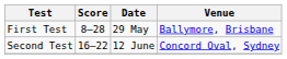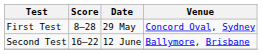First Test | Venue: Ballymore, Brisbane -> Concord Oval, Sydney
Second Test | Venue: Concord Oval, Sydney -> Ballymore, Brisbane
